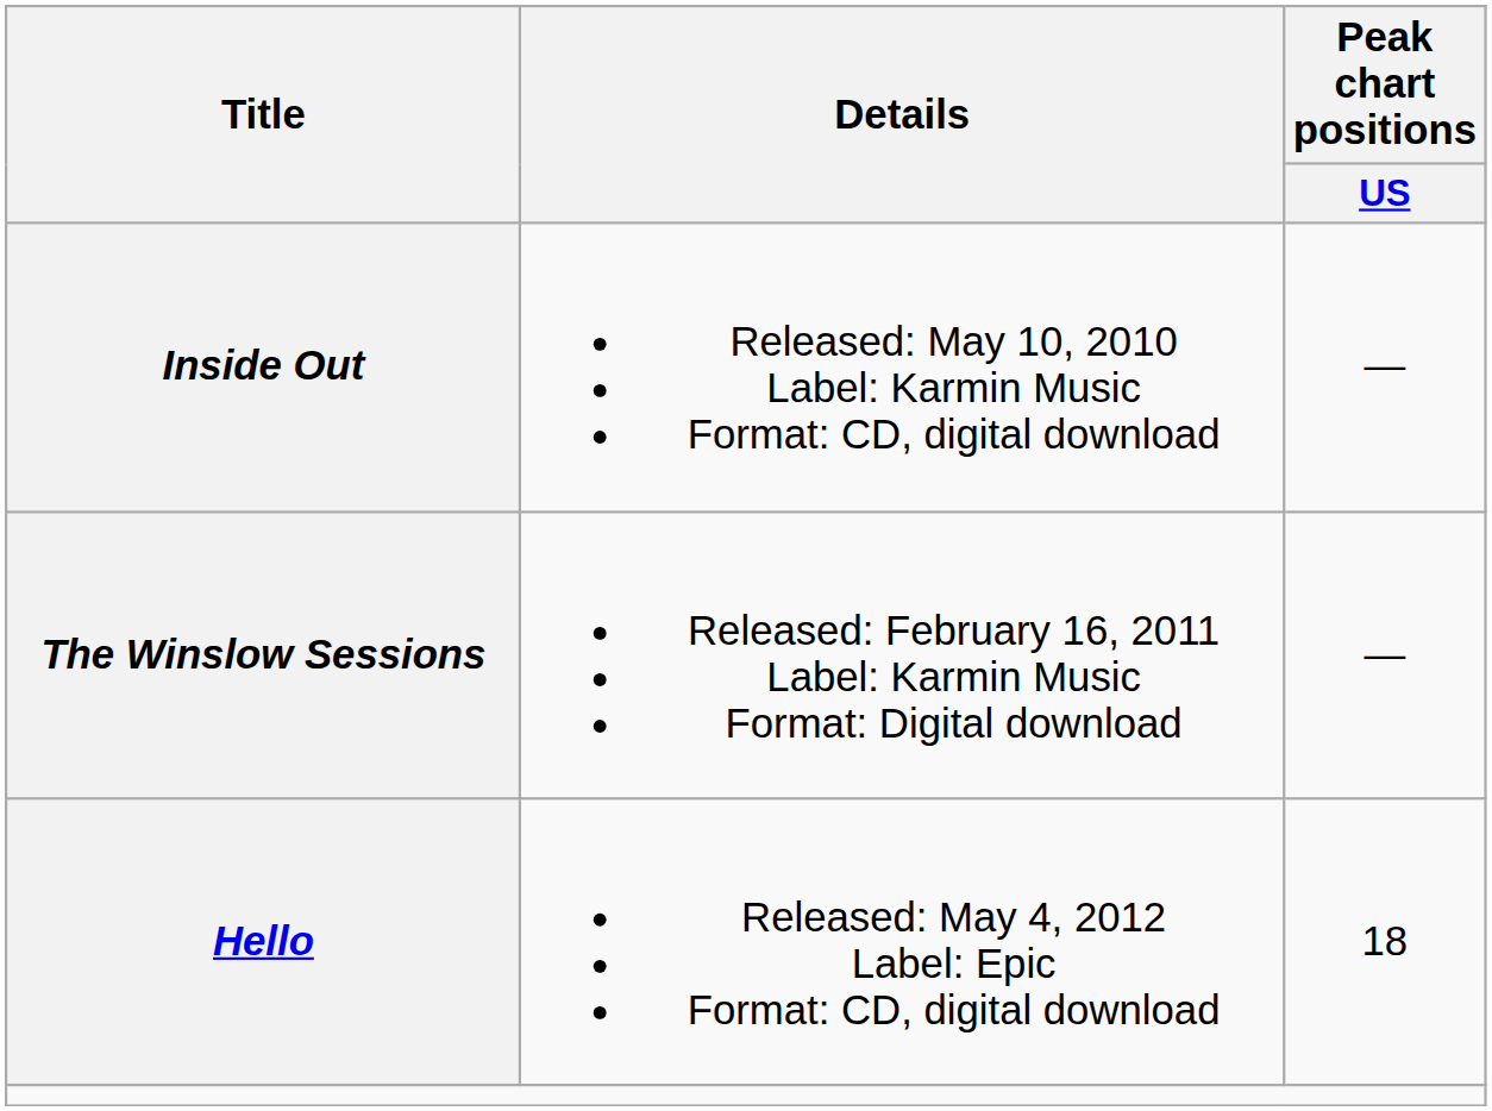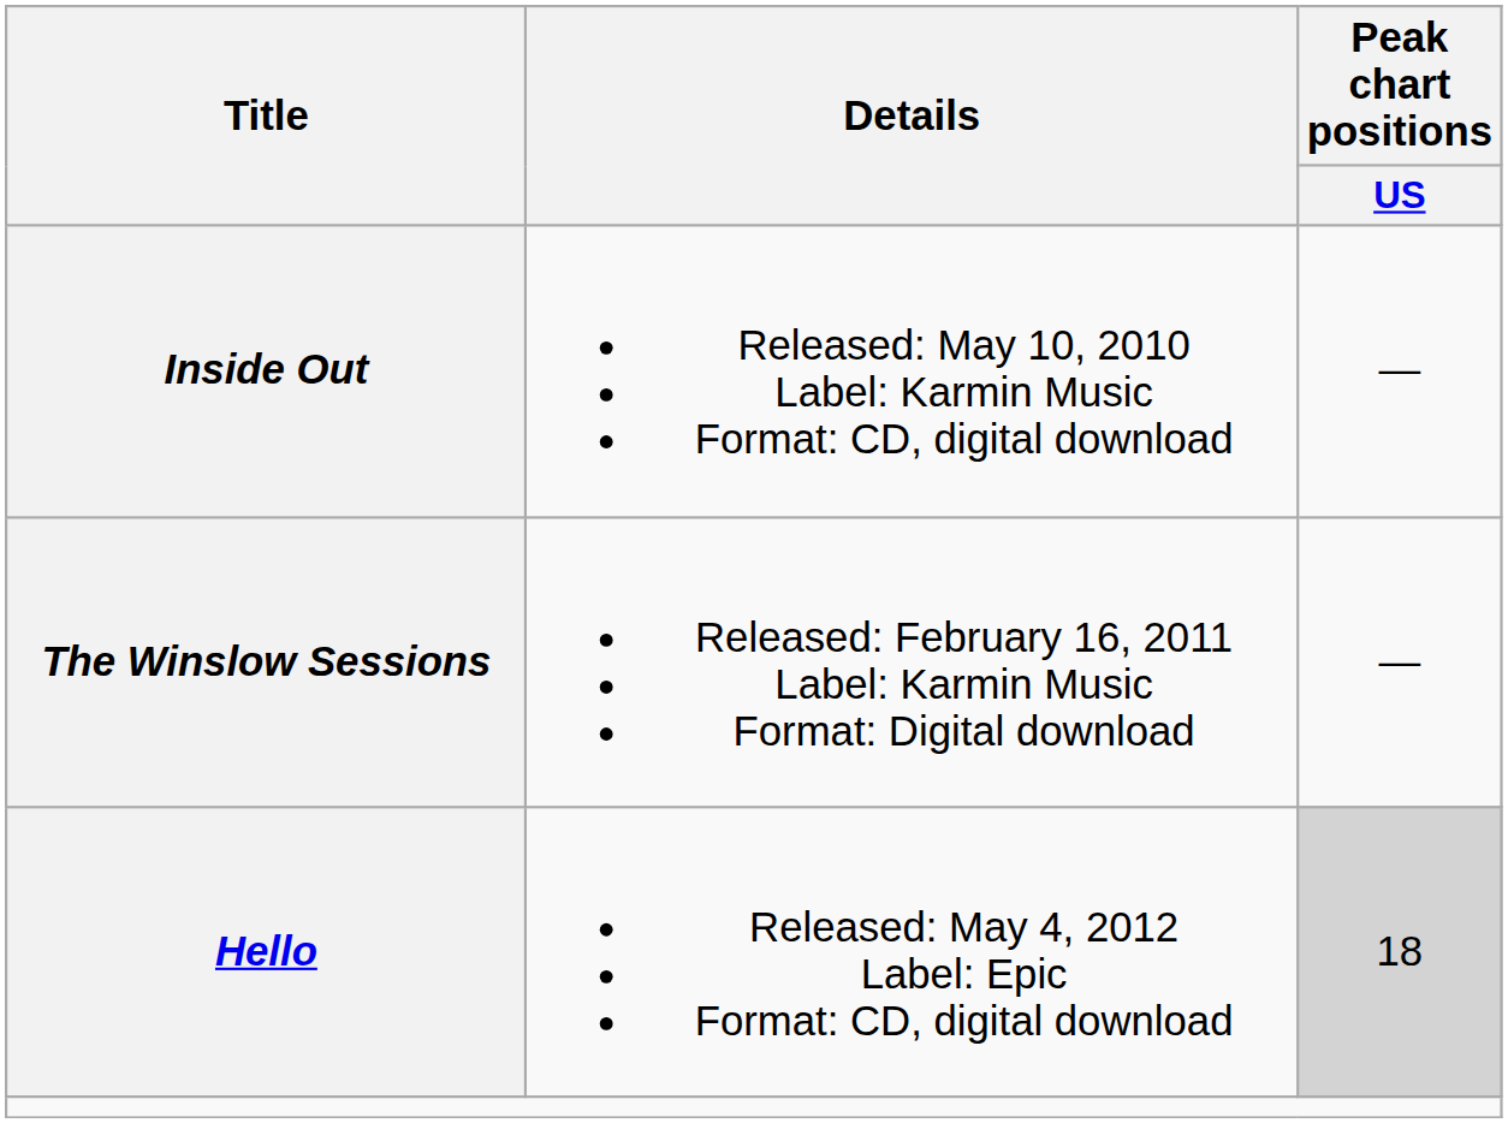Hello | Peak chart positions / US: no background -> lightgrey background
